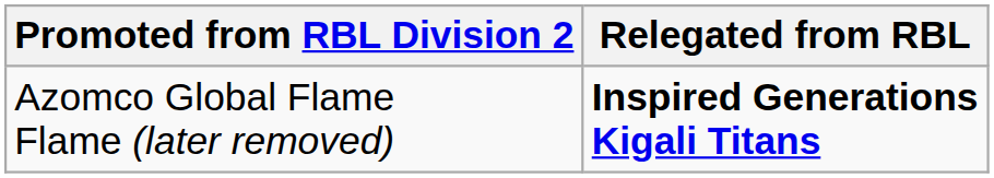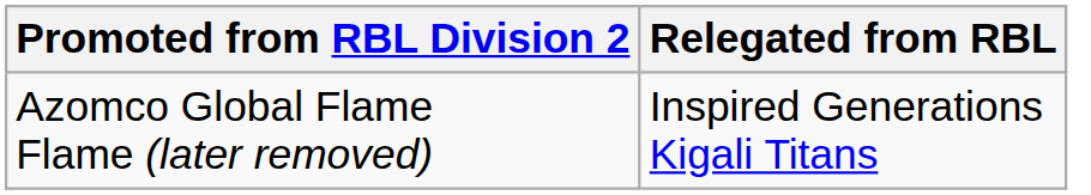Azomco Global Flame Flame (later removed) | Relegated from RBL: bold -> normal
